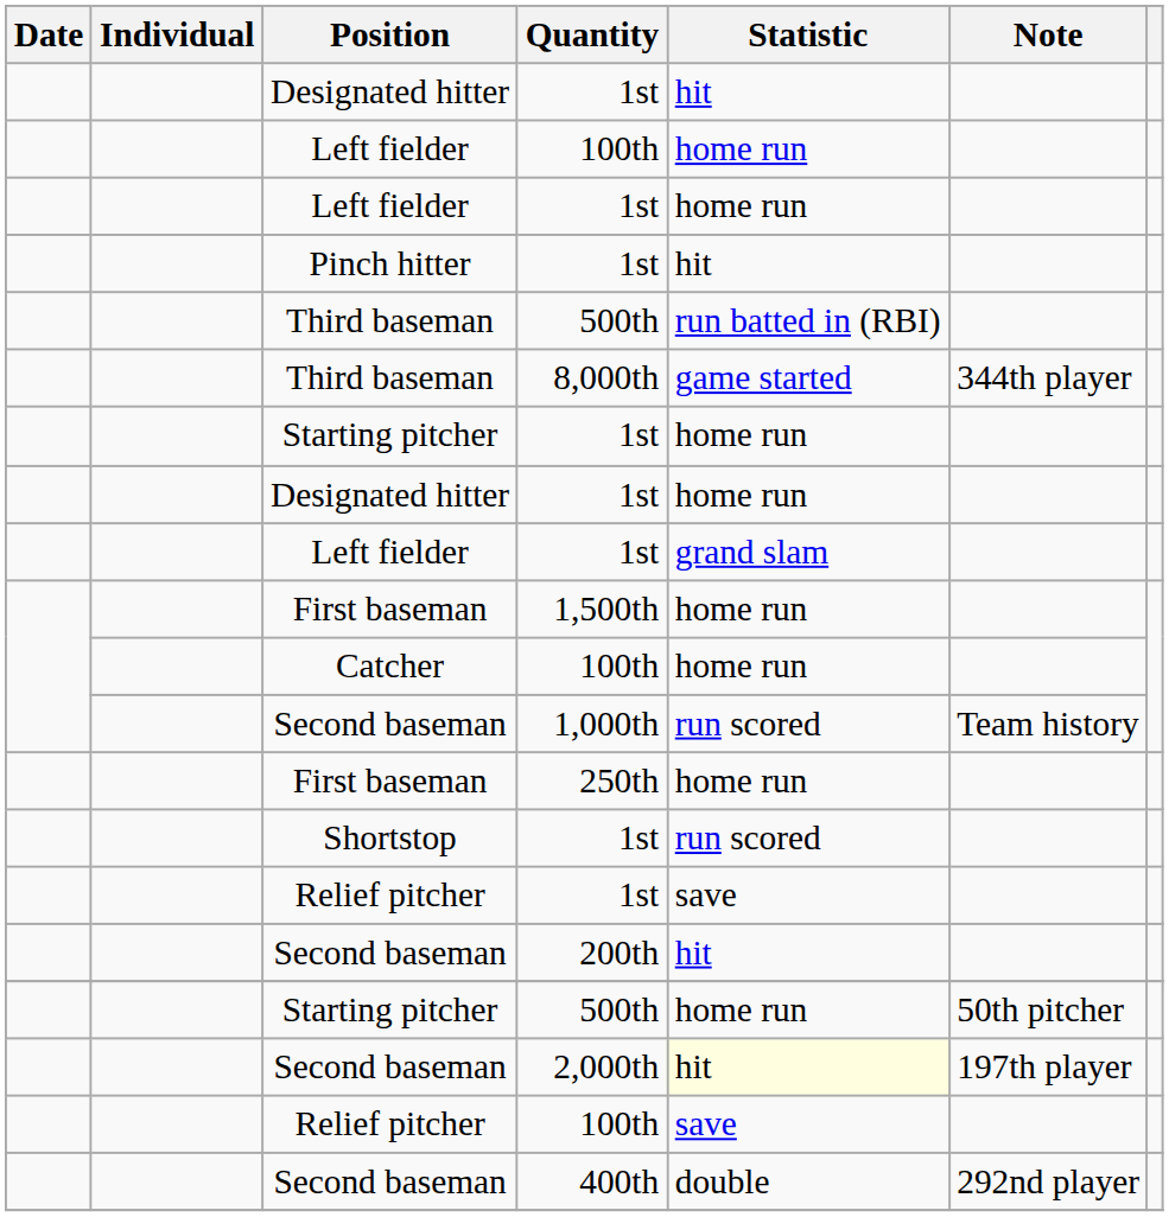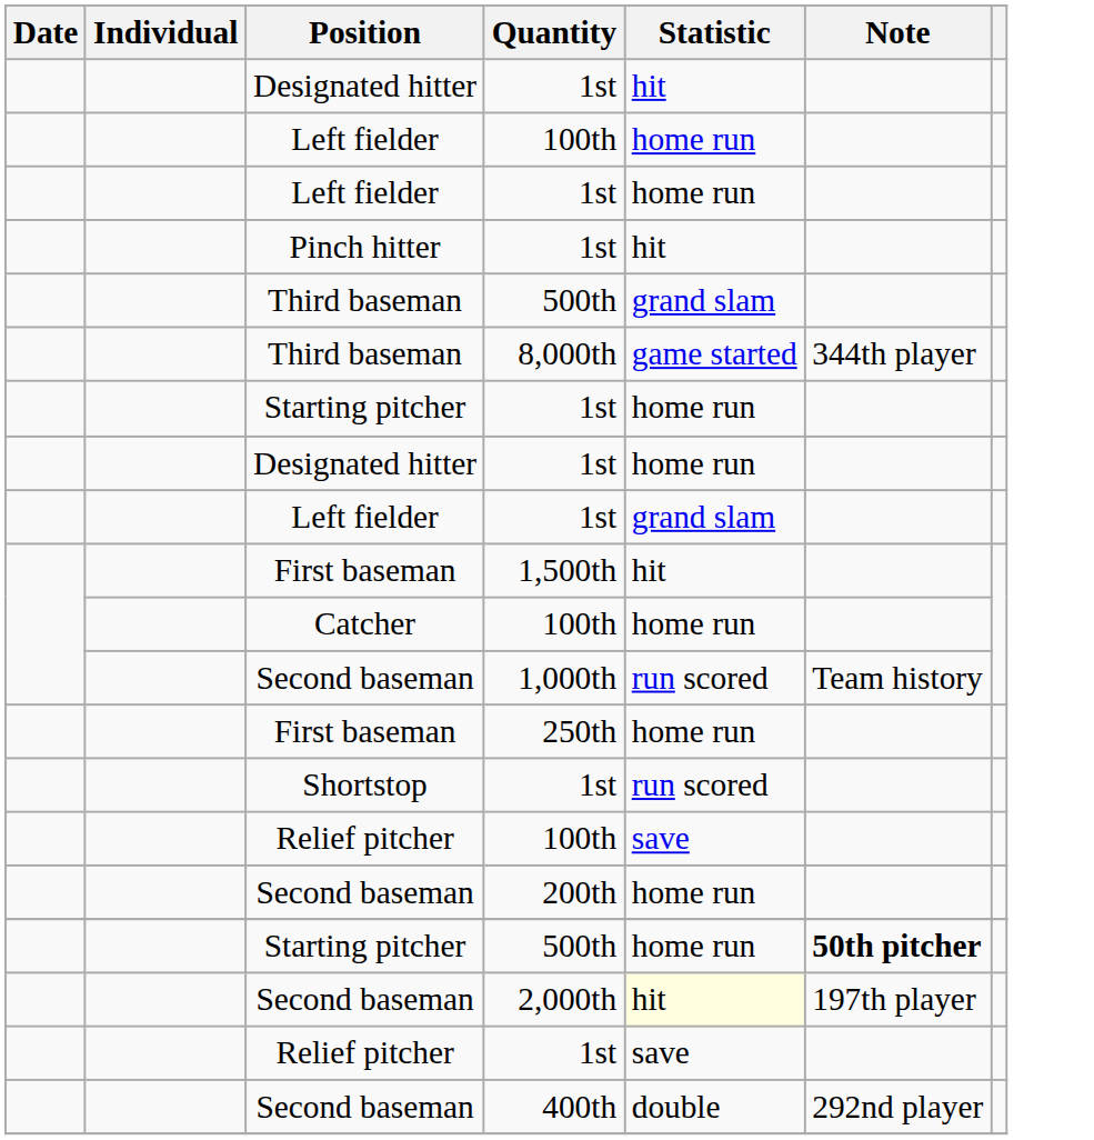Third baseman / 500th | Statistic: run batted in (RBI) -> grand slam
First baseman / 1,500th | Statistic: home run -> hit
rows swapped: Relief pitcher / 100th <-> Relief pitcher / 1st
Second baseman / 200th | Statistic: hit -> home run
Starting pitcher / 500th | Note: normal -> bold
